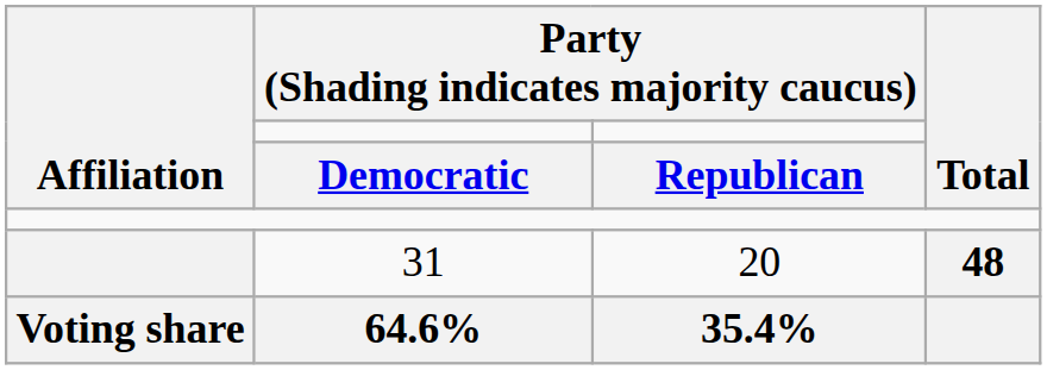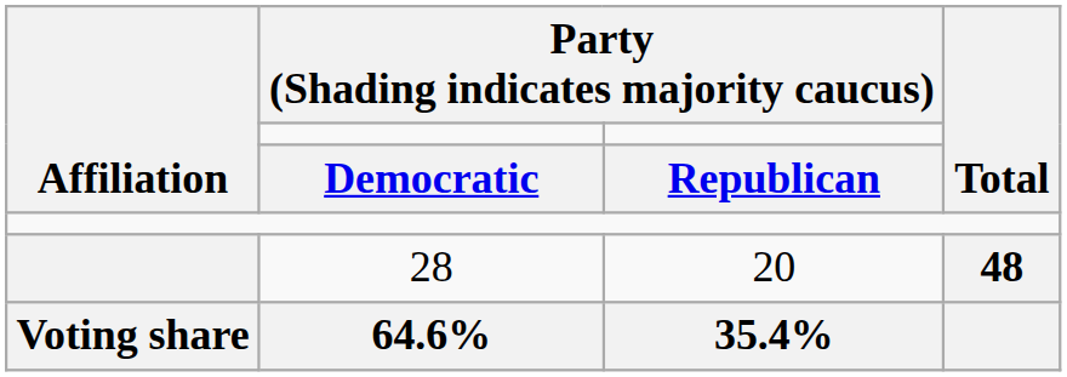48 | column 2: 31 -> 28
